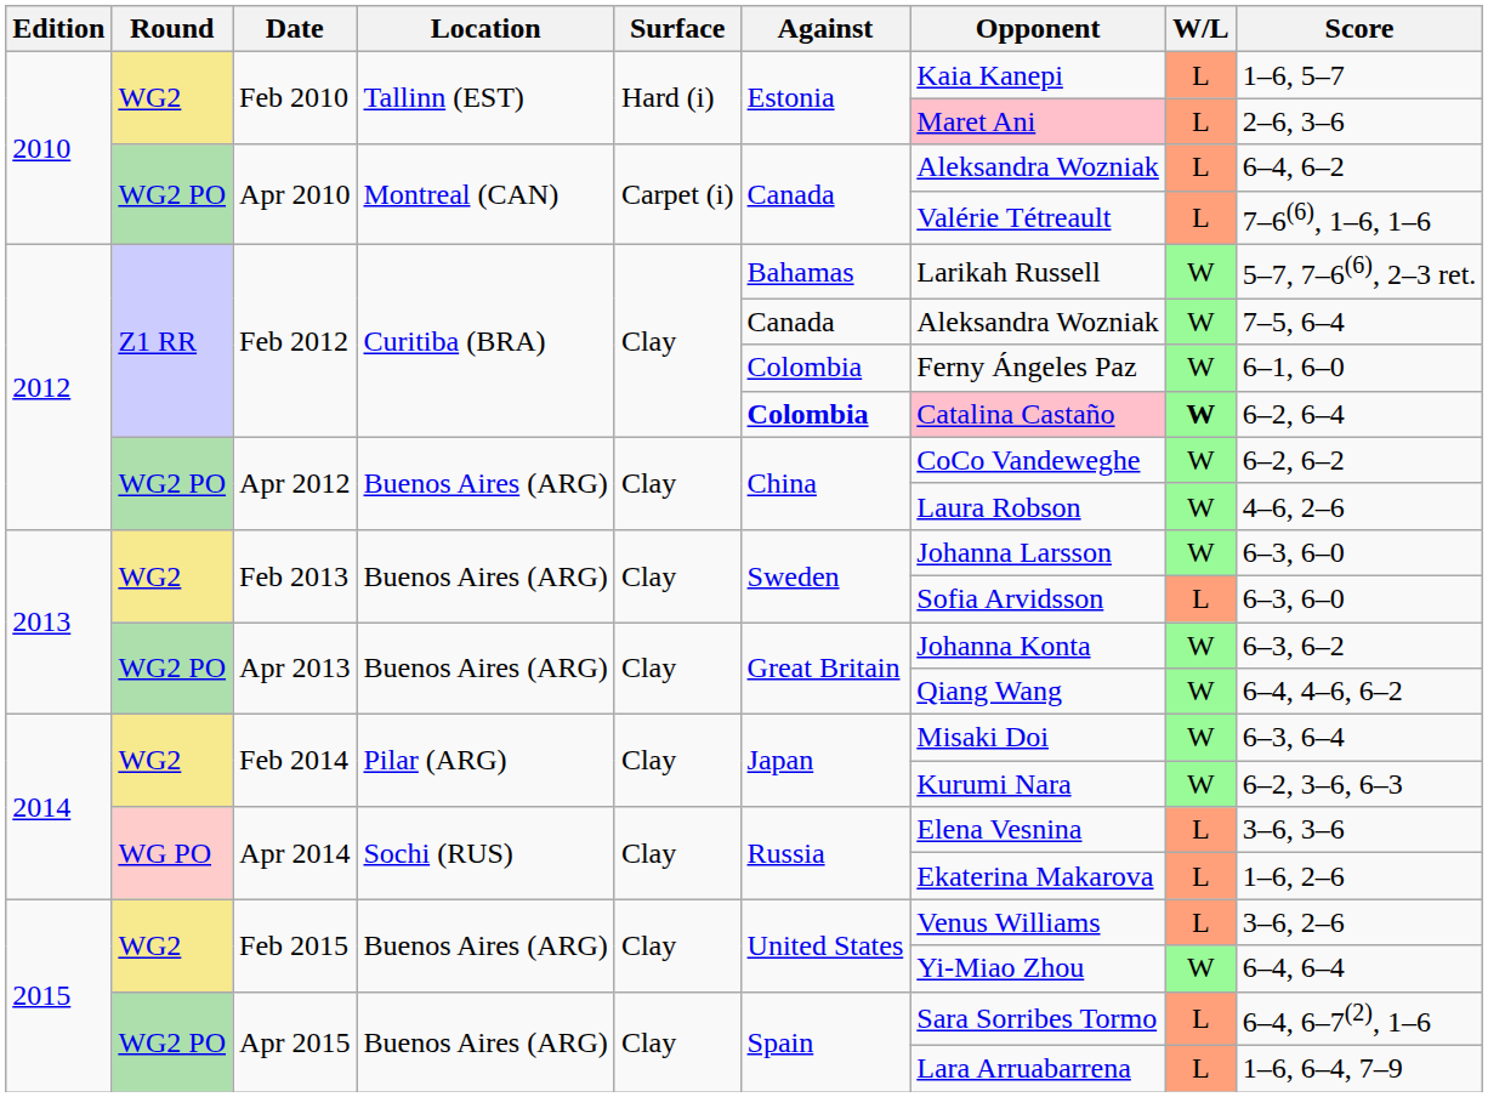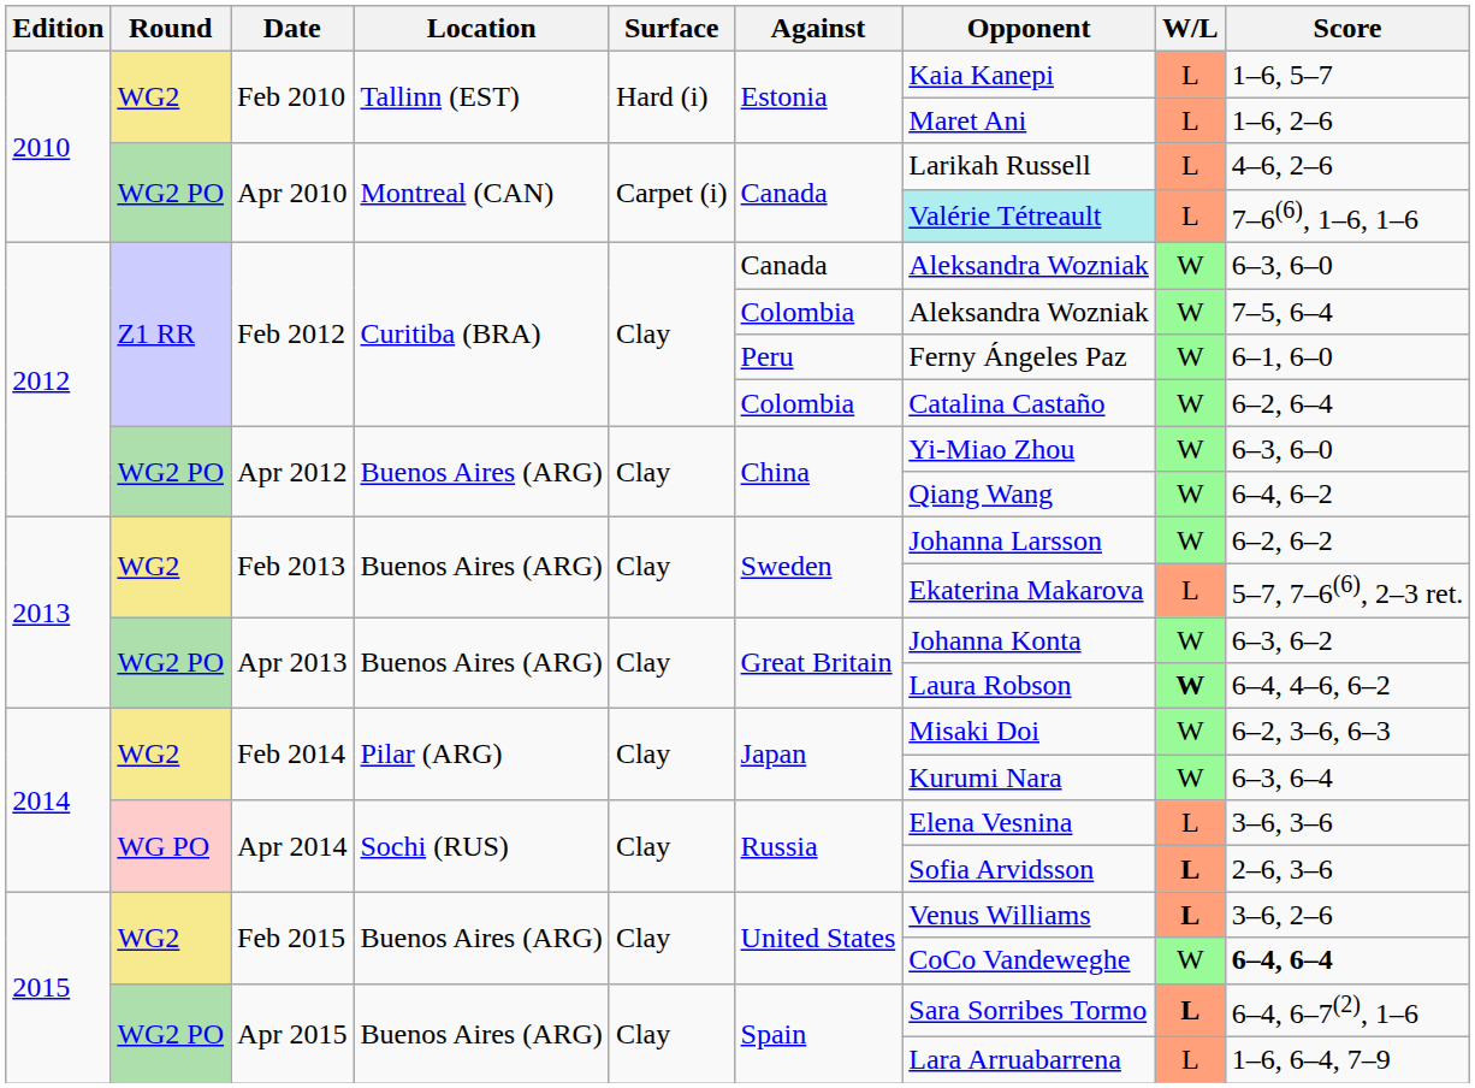row 3 | Opponent: pink background -> no background
row 3 | Score: 2–6, 3–6 -> 1–6, 2–6
row 4 | Opponent: Aleksandra Wozniak -> Larikah Russell
row 4 | Score: 6–4, 6–2 -> 4–6, 2–6
row 5 | Opponent: no background -> paleturquoise background
row 6 | Against: Bahamas -> Canada
row 6 | Opponent: Larikah Russell -> Aleksandra Wozniak
row 6 | Score: 5–7, 7–6(6), 2–3 ret. -> 6–3, 6–0
row 7 | Against: Canada -> Colombia
row 8 | Against: Colombia -> Peru
row 9 | Against: bold -> normal
row 9 | Opponent: pink background -> no background
row 9 | W/L: bold -> normal
row 10 | Opponent: CoCo Vandeweghe -> Yi-Miao Zhou
row 10 | Score: 6–2, 6–2 -> 6–3, 6–0
row 11 | Opponent: Laura Robson -> Qiang Wang
row 11 | Score: 4–6, 2–6 -> 6–4, 6–2
row 12 | Score: 6–3, 6–0 -> 6–2, 6–2
row 13 | Opponent: Sofia Arvidsson -> Ekaterina Makarova
row 13 | Score: 6–3, 6–0 -> 5–7, 7–6(6), 2–3 ret.
row 15 | Opponent: Qiang Wang -> Laura Robson
row 15 | W/L: normal -> bold
row 16 | Score: 6–3, 6–4 -> 6–2, 3–6, 6–3
row 17 | Score: 6–2, 3–6, 6–3 -> 6–3, 6–4
row 19 | Opponent: Ekaterina Makarova -> Sofia Arvidsson
row 19 | W/L: normal -> bold
row 19 | Score: 1–6, 2–6 -> 2–6, 3–6
row 20 | W/L: normal -> bold
row 21 | Opponent: Yi-Miao Zhou -> CoCo Vandeweghe
row 21 | Score: normal -> bold
row 22 | W/L: normal -> bold
